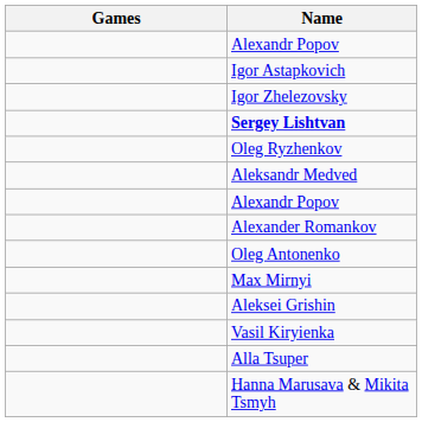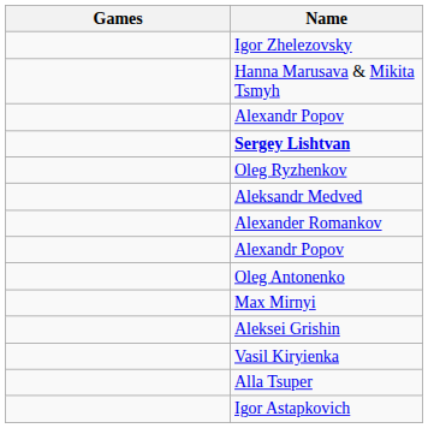row 2 | Name: Alexandr Popov -> Igor Zhelezovsky
row 3 | Name: Igor Astapkovich -> Hanna Marusava & Mikita Tsmyh
row 4 | Name: Igor Zhelezovsky -> Alexandr Popov
row 8 | Name: Alexandr Popov -> Alexander Romankov
row 9 | Name: Alexander Romankov -> Alexandr Popov
row 15 | Name: Hanna Marusava & Mikita Tsmyh -> Igor Astapkovich
